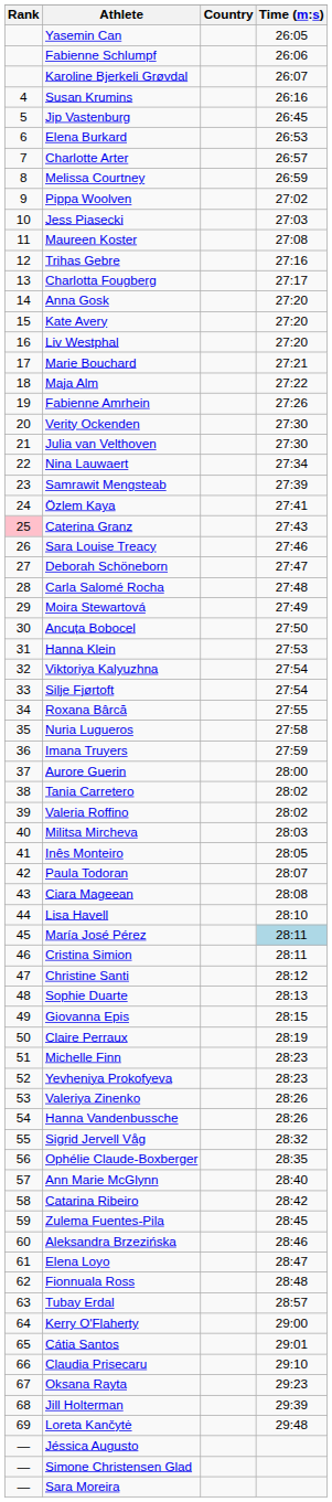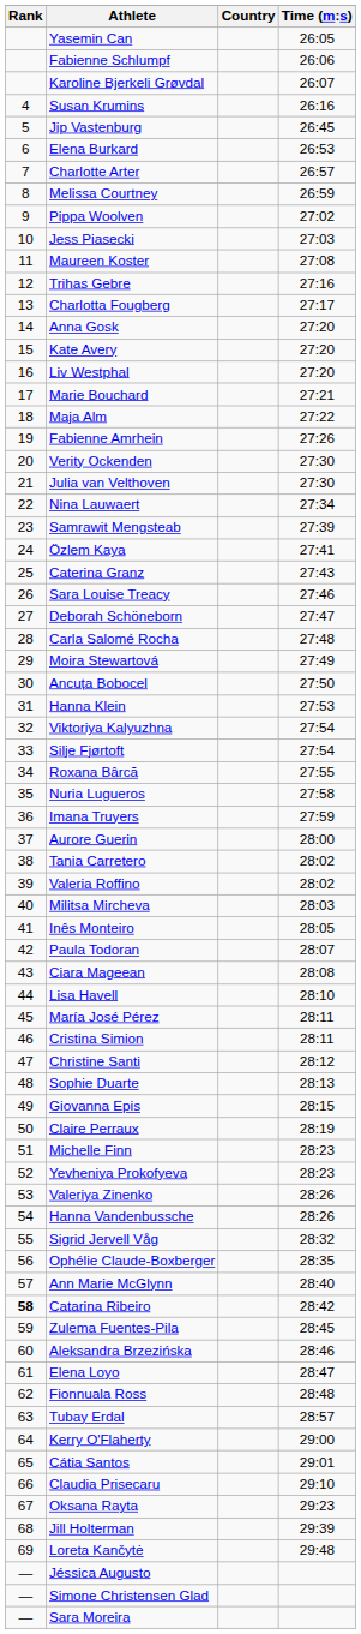Caterina Granz | Rank: pink background -> no background
María José Pérez | Time (m:s): lightblue background -> no background
Catarina Ribeiro | Rank: normal -> bold
